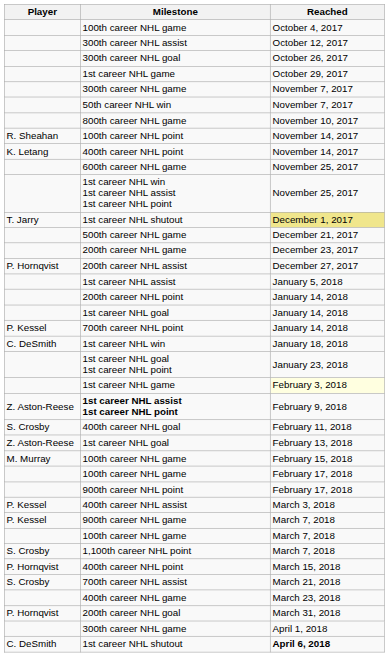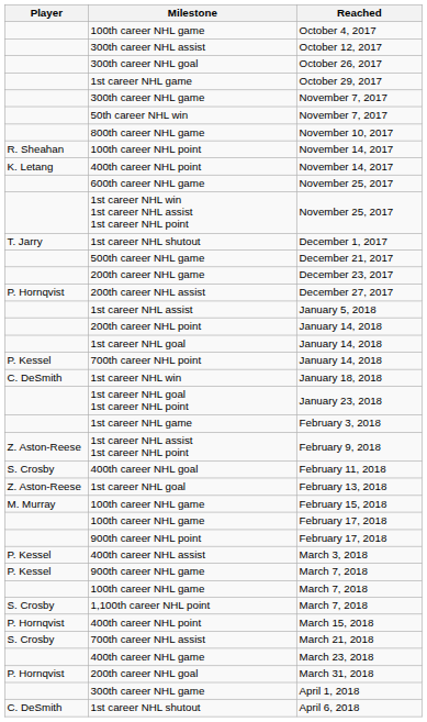row 13 | Reached: khaki background -> no background
row 23 | Reached: lightyellow background -> no background
row 24 | Milestone: bold -> normal
row 39 | Reached: bold -> normal
